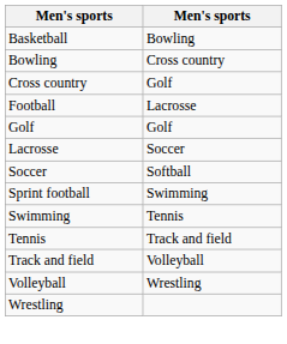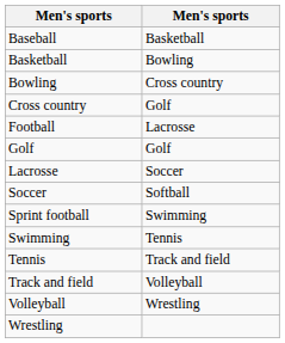+ row: Baseball | Basketball
